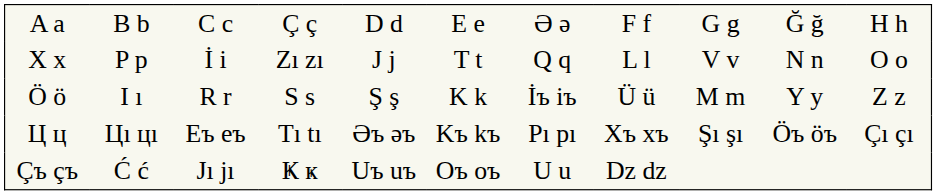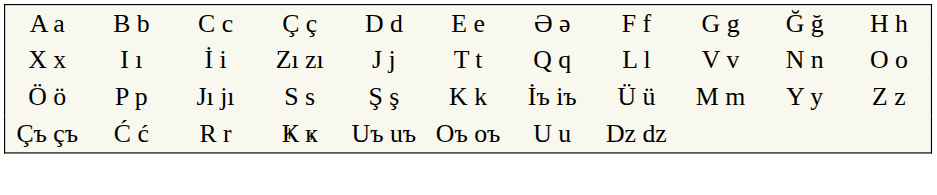X x | column 2: P p -> I ı
Ö ö | column 2: I ı -> P p
Ö ö | column 3: R r -> Jı jı
- row: Ц ц | Цı цı | Eъ eъ | Tı tı | Əъ əъ | Kъ kъ | Pı pı | Xъ xъ | Şı şı | Öъ öъ | Çı çı
Çъ çъ | column 3: Jı jı -> R r
